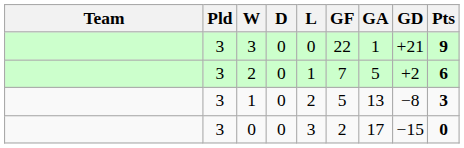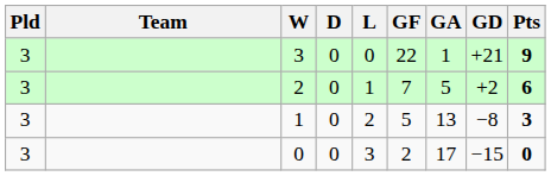columns swapped: Team <-> Pld
